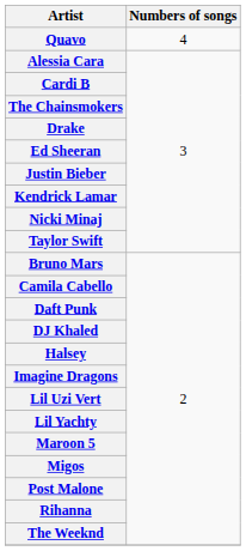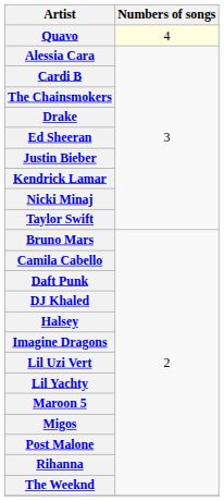Quavo | Numbers of songs: no background -> lightyellow background
